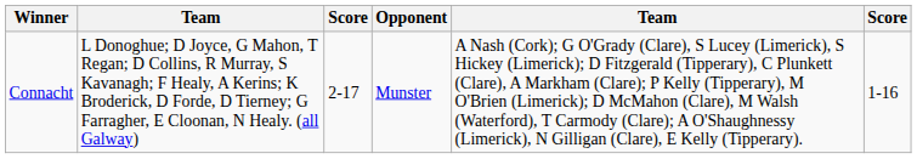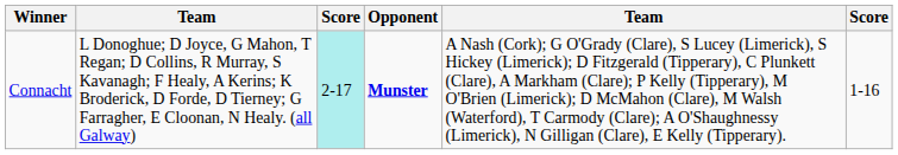row 2 | column 3: no background -> paleturquoise background
row 2 | Opponent: normal -> bold
